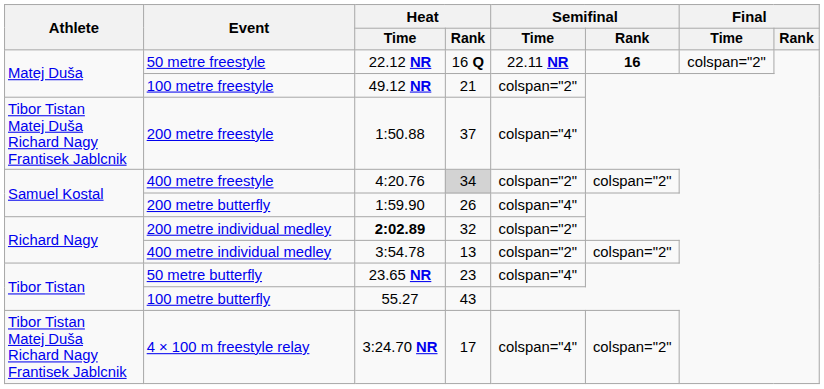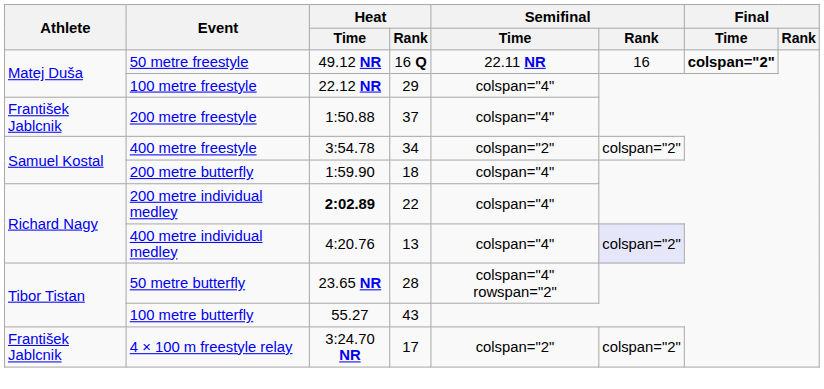50 metre freestyle | Heat / Time: 22.12 NR -> 49.12 NR
50 metre freestyle | Semifinal / Rank: bold -> normal
50 metre freestyle | Final / Time: normal -> bold
100 metre freestyle | Heat / Time: 49.12 NR -> 22.12 NR
100 metre freestyle | Heat / Rank: 21 -> 29
100 metre freestyle | Semifinal / Time: colspan="2" -> colspan="4"
200 metre freestyle | Athlete: Tibor Tistan Matej Duša Richard Nagy Frantisek Jablcnik -> František Jablcnik
400 metre freestyle | Heat / Time: 4:20.76 -> 3:54.78
400 metre freestyle | Heat / Rank: lightgrey background -> no background
200 metre butterfly | Heat / Rank: 26 -> 18
200 metre individual medley | Heat / Rank: 32 -> 22
200 metre individual medley | Semifinal / Time: colspan="2" -> colspan="4"
400 metre individual medley | Heat / Time: 3:54.78 -> 4:20.76
400 metre individual medley | Semifinal / Time: colspan="2" -> colspan="4"
400 metre individual medley | Semifinal / Rank: no background -> lavender background
50 metre butterfly | Heat / Rank: 23 -> 28
50 metre butterfly | Semifinal / Time: colspan="4" -> colspan="4" rowspan="2"
4 × 100 m freestyle relay | Athlete: Tibor Tistan Matej Duša Richard Nagy Frantisek Jablcnik -> František Jablcnik
4 × 100 m freestyle relay | Semifinal / Time: colspan="4" -> colspan="2"
